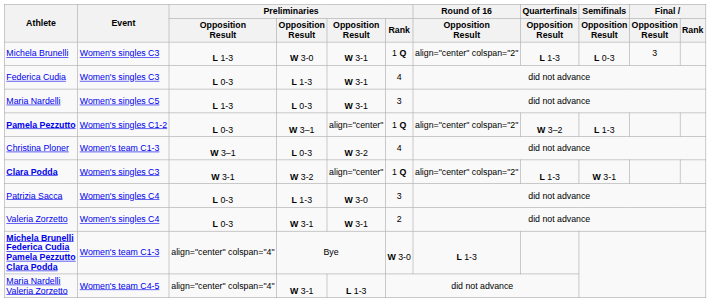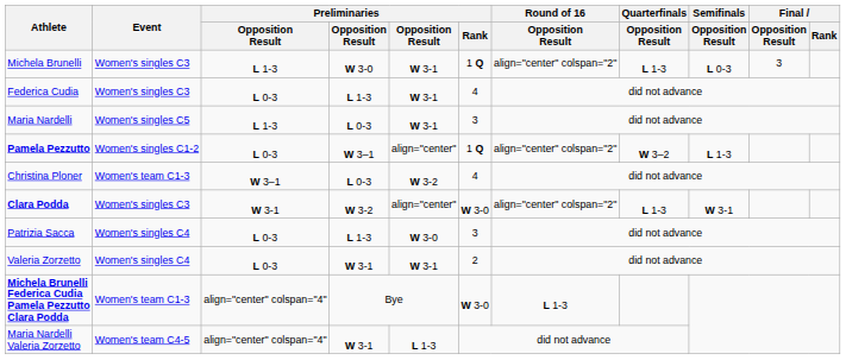Clara Podda | Preliminaries / Rank: 1 Q -> W 3-0
